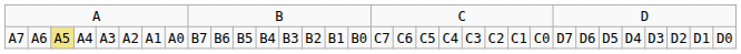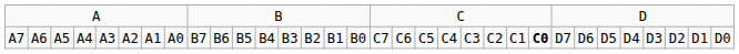A7 | column 3: khaki background -> no background
A7 | column 24: normal -> bold
